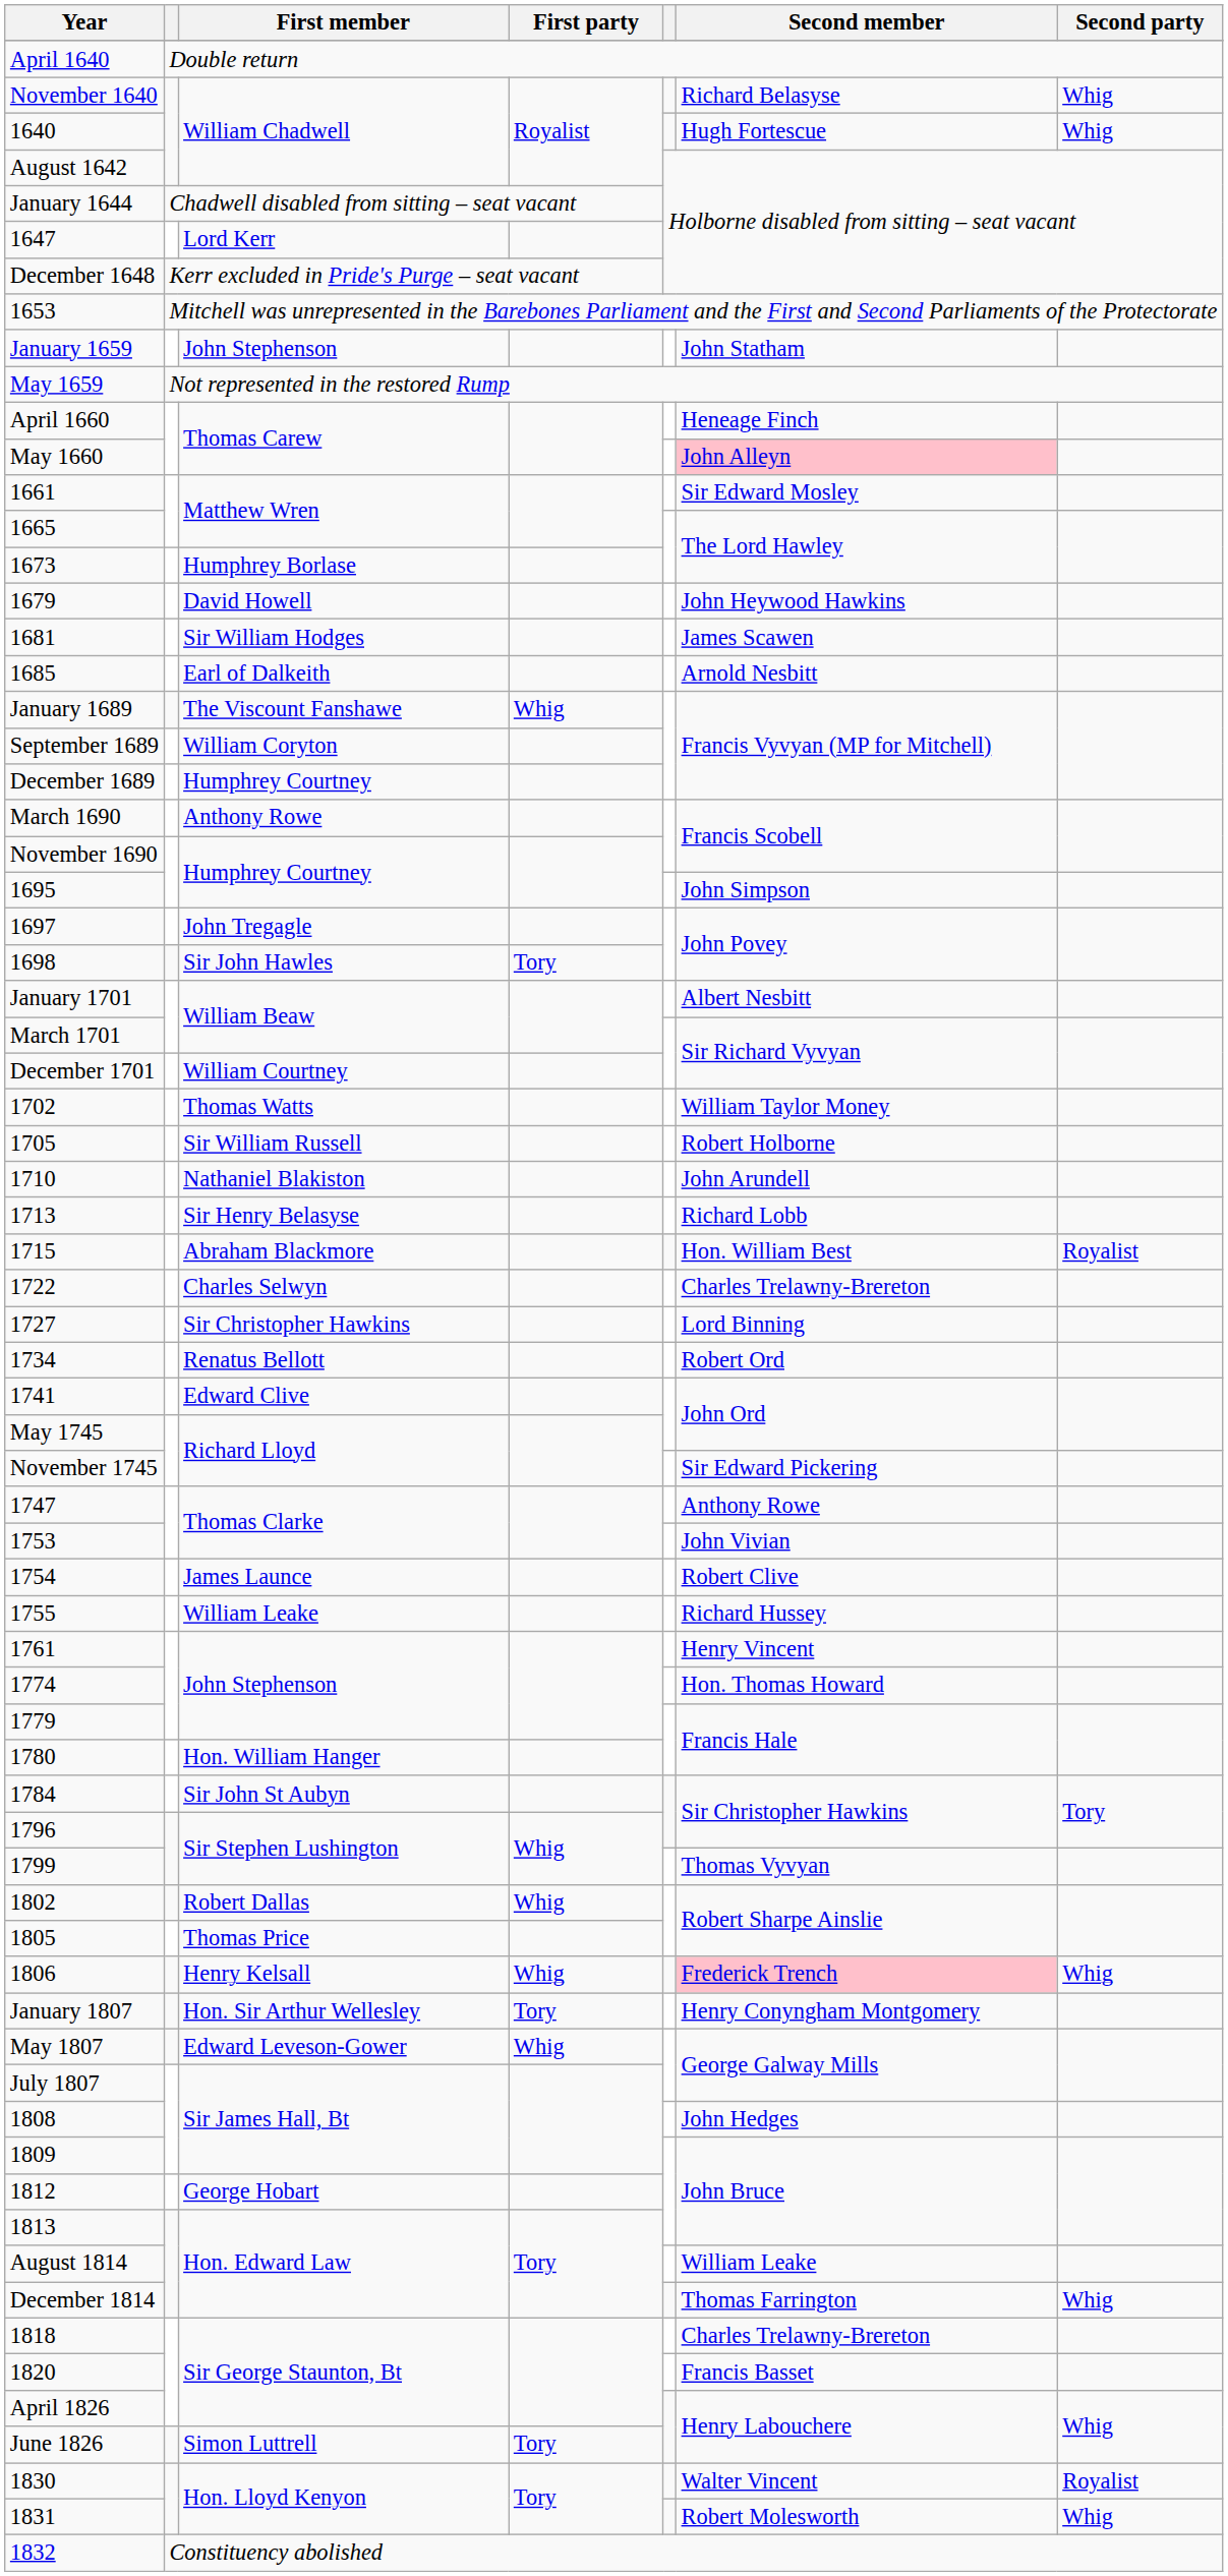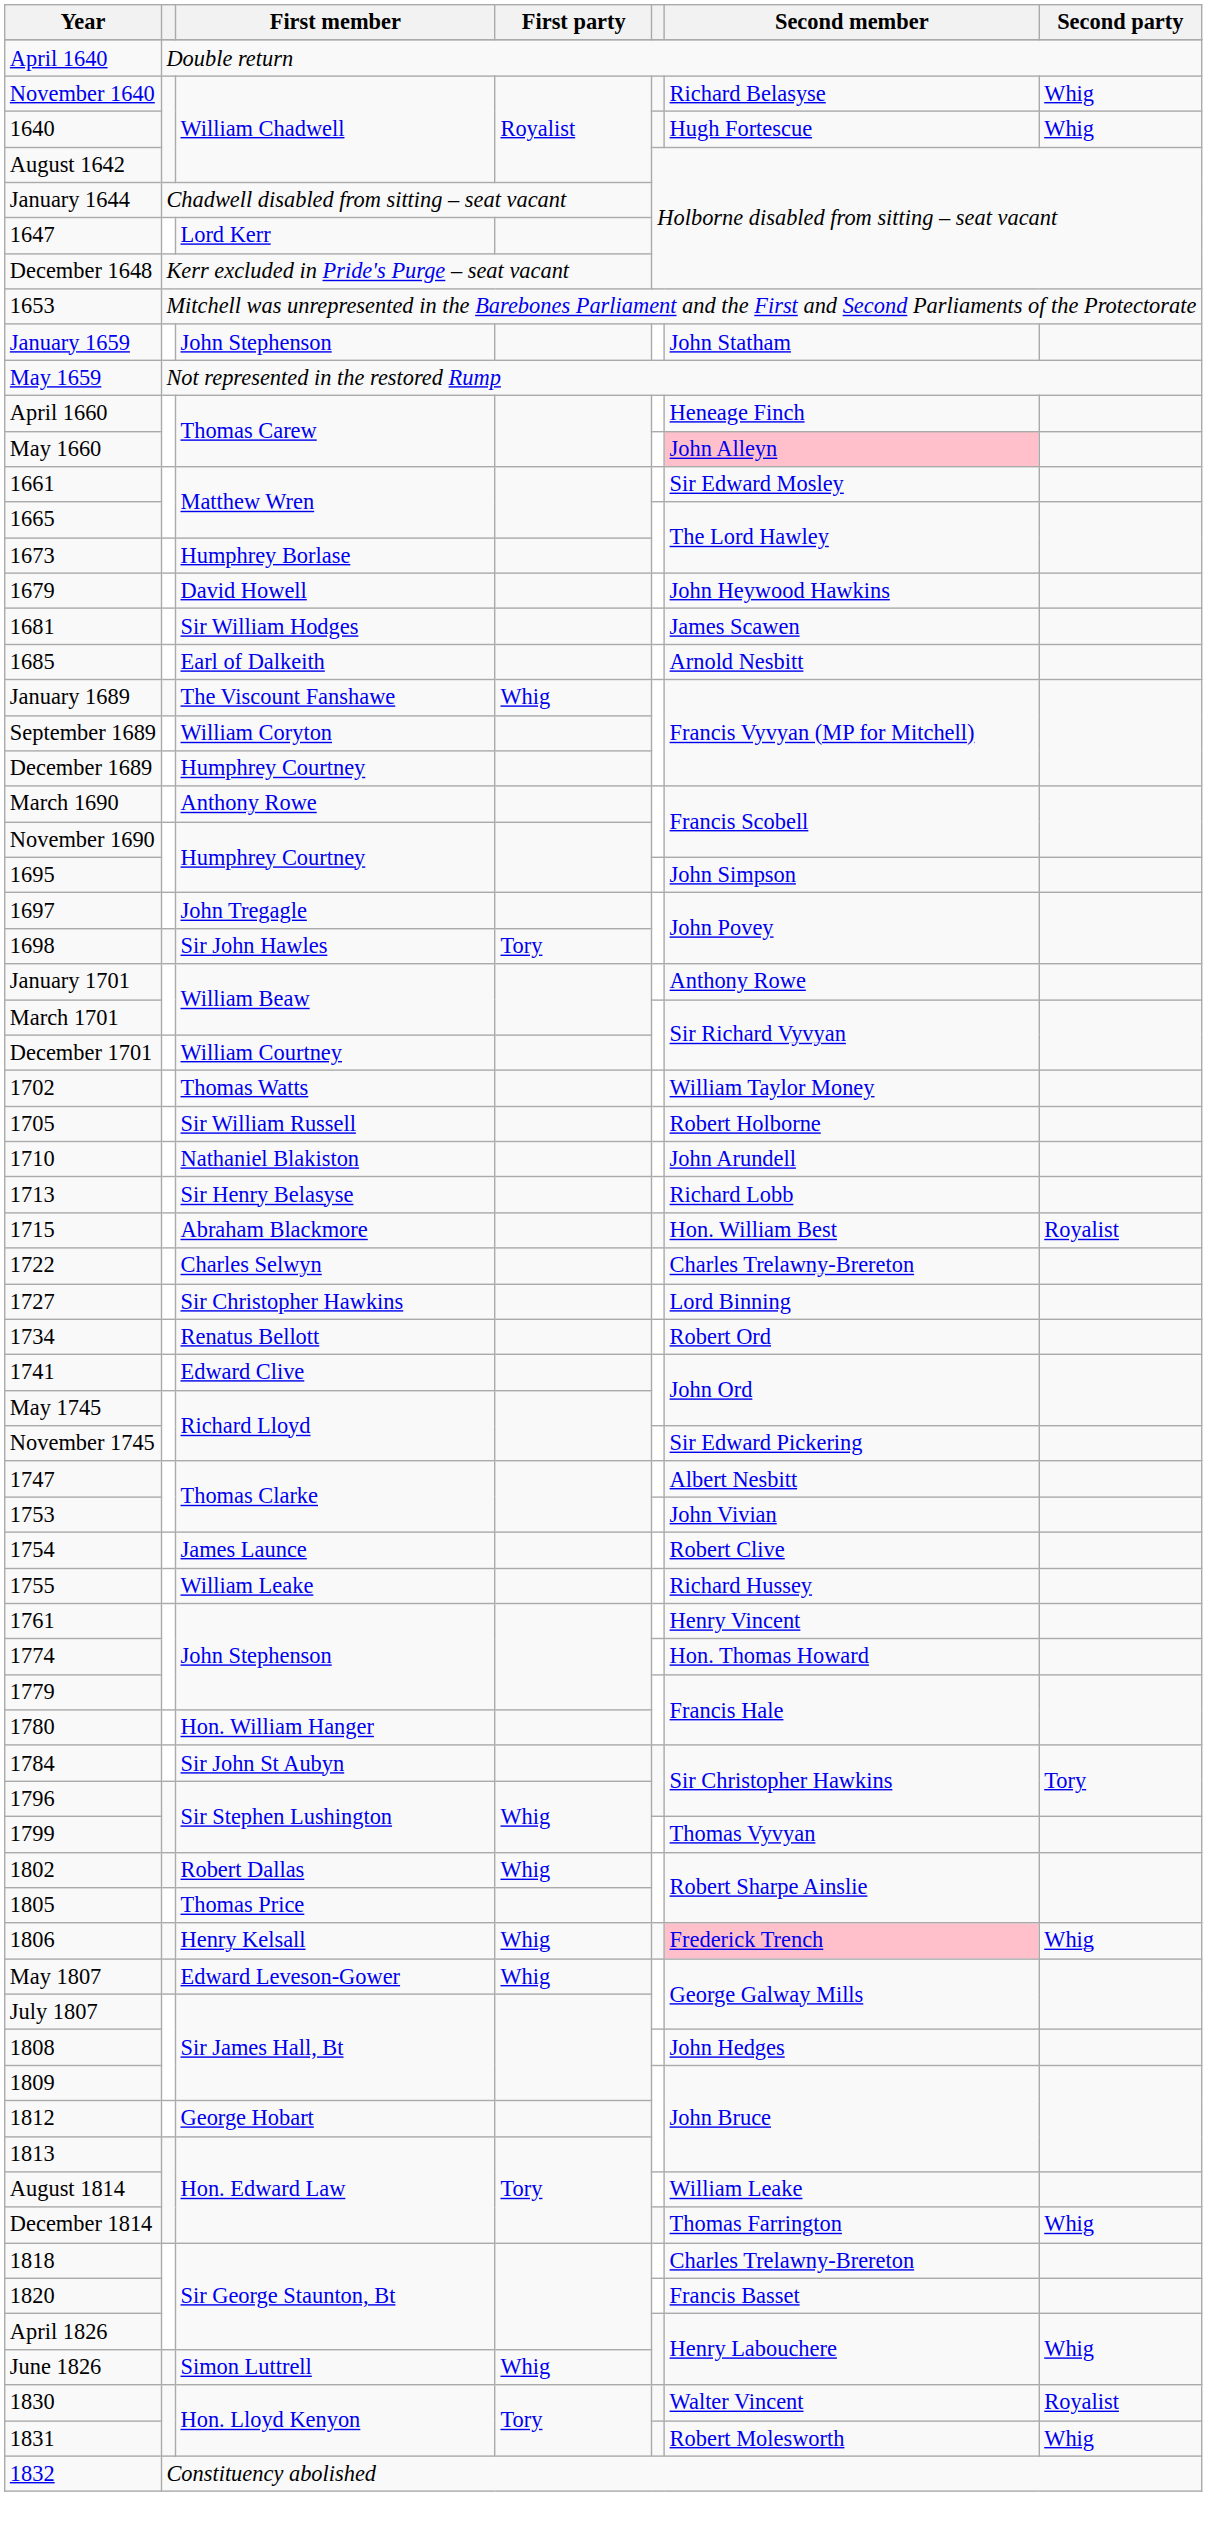January 1701 | Second member: Albert Nesbitt -> Anthony Rowe
1747 | Second member: Anthony Rowe -> Albert Nesbitt
- row: January 1807 | Hon. Sir Arthur Wellesley | Tory | Henry Conyngham Montgomery
June 1826 | First party: Tory -> Whig
